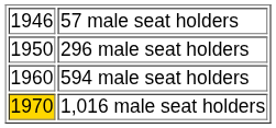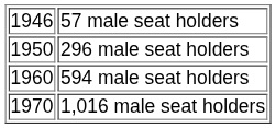1,016 male seat holders | column 1: gold background -> no background
